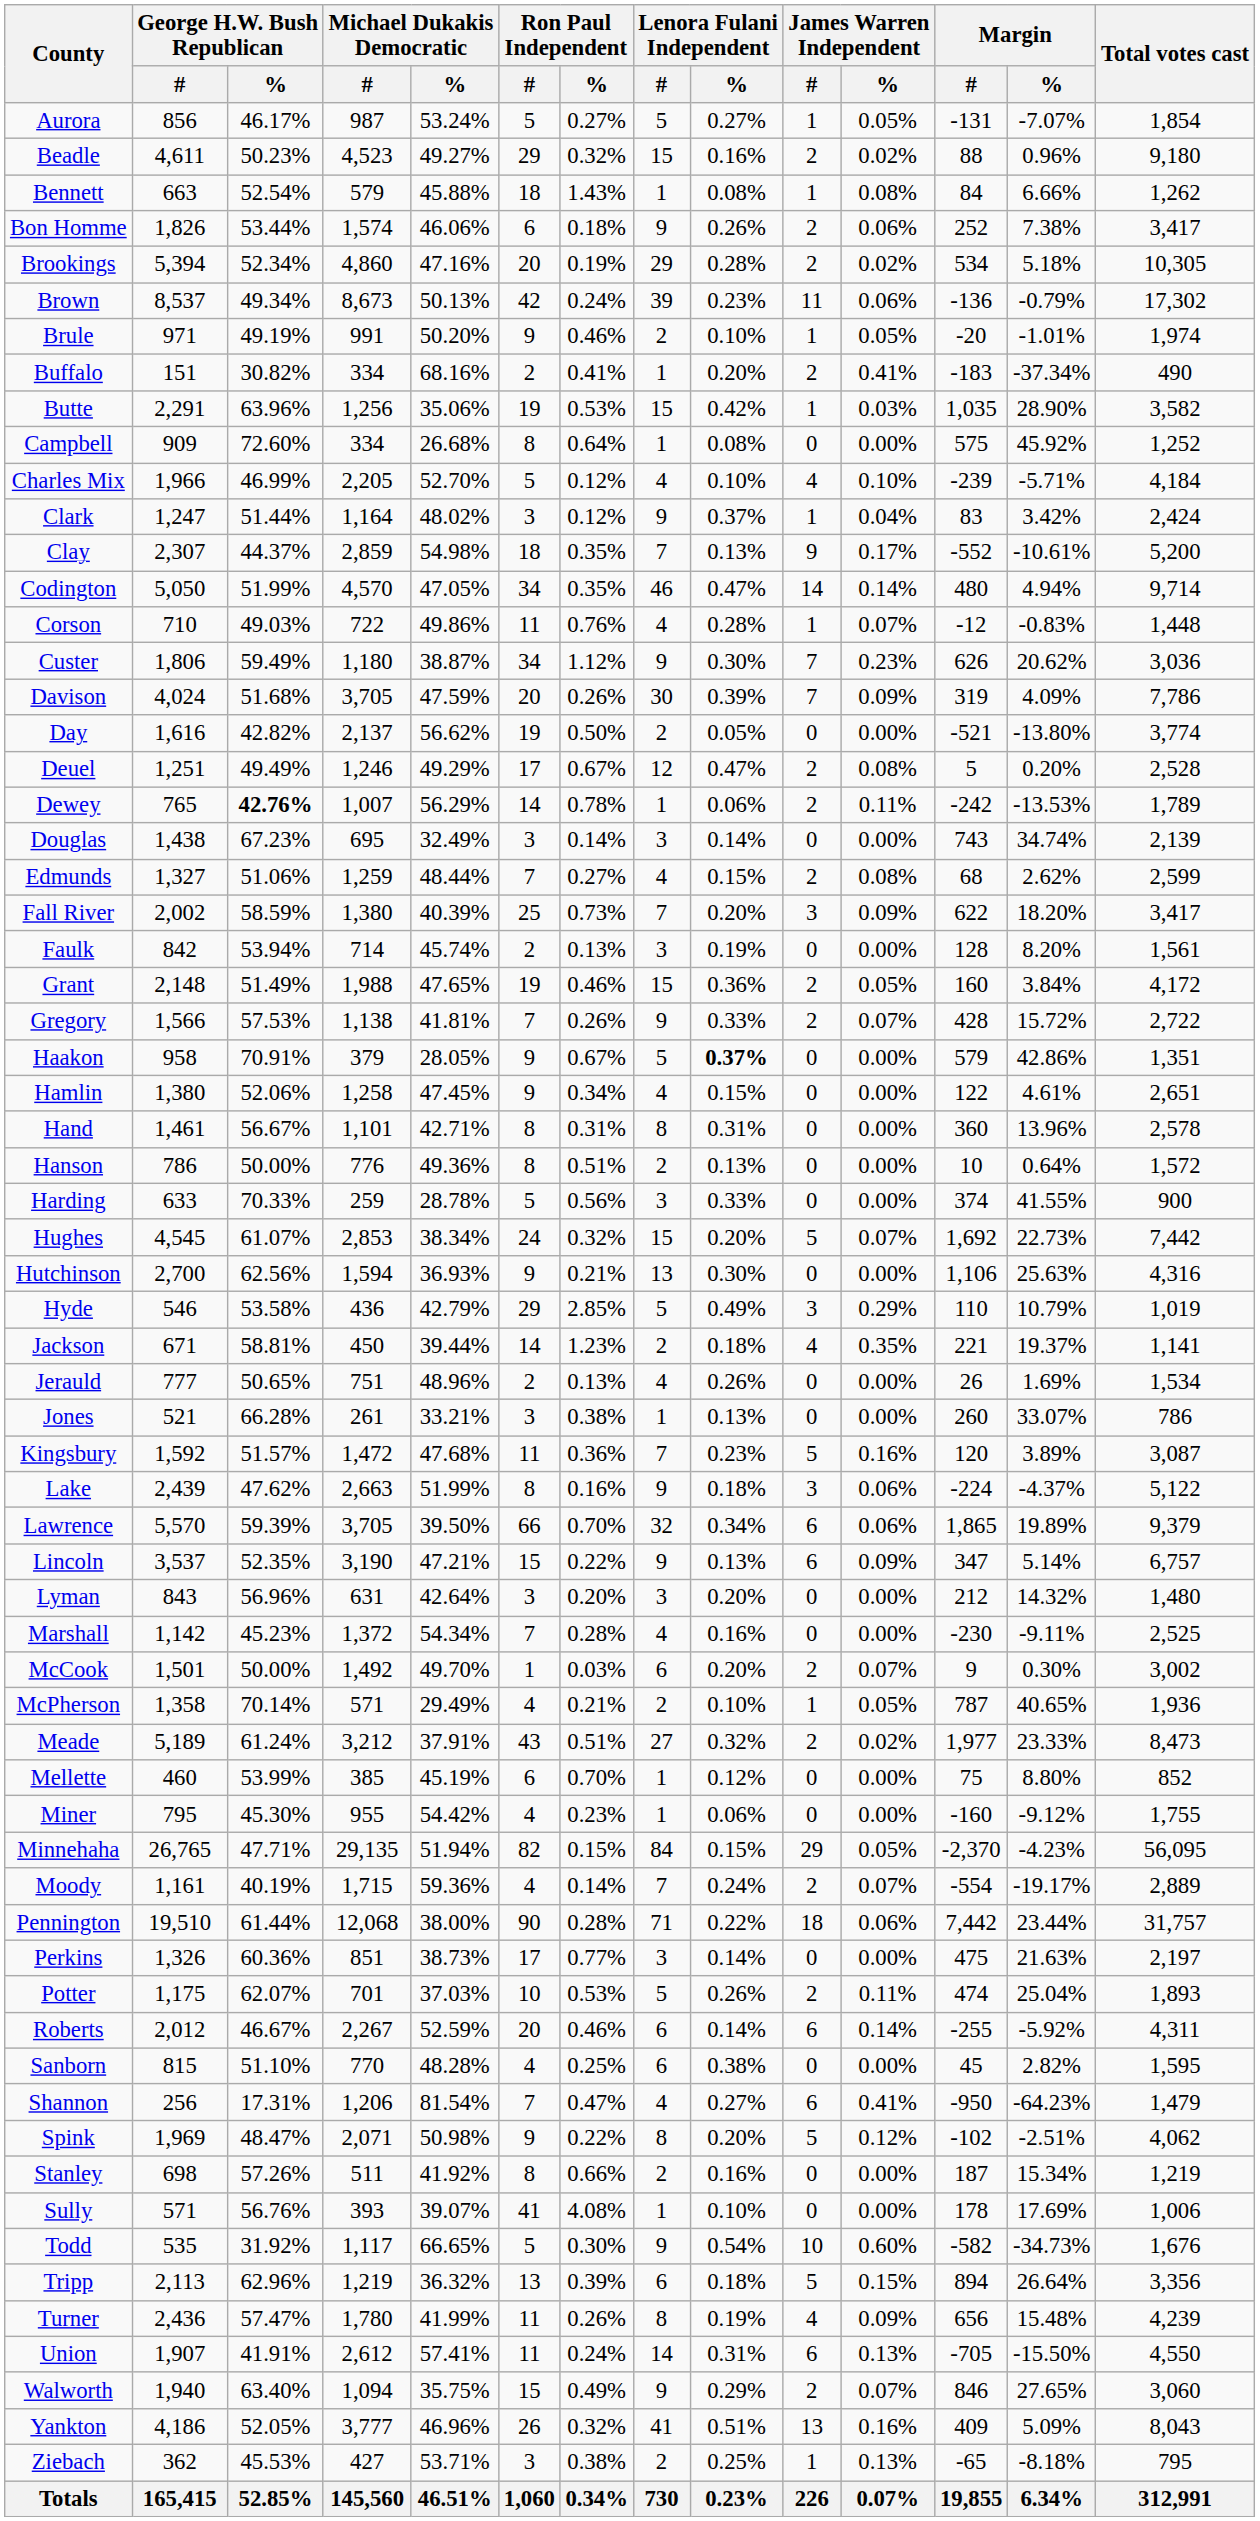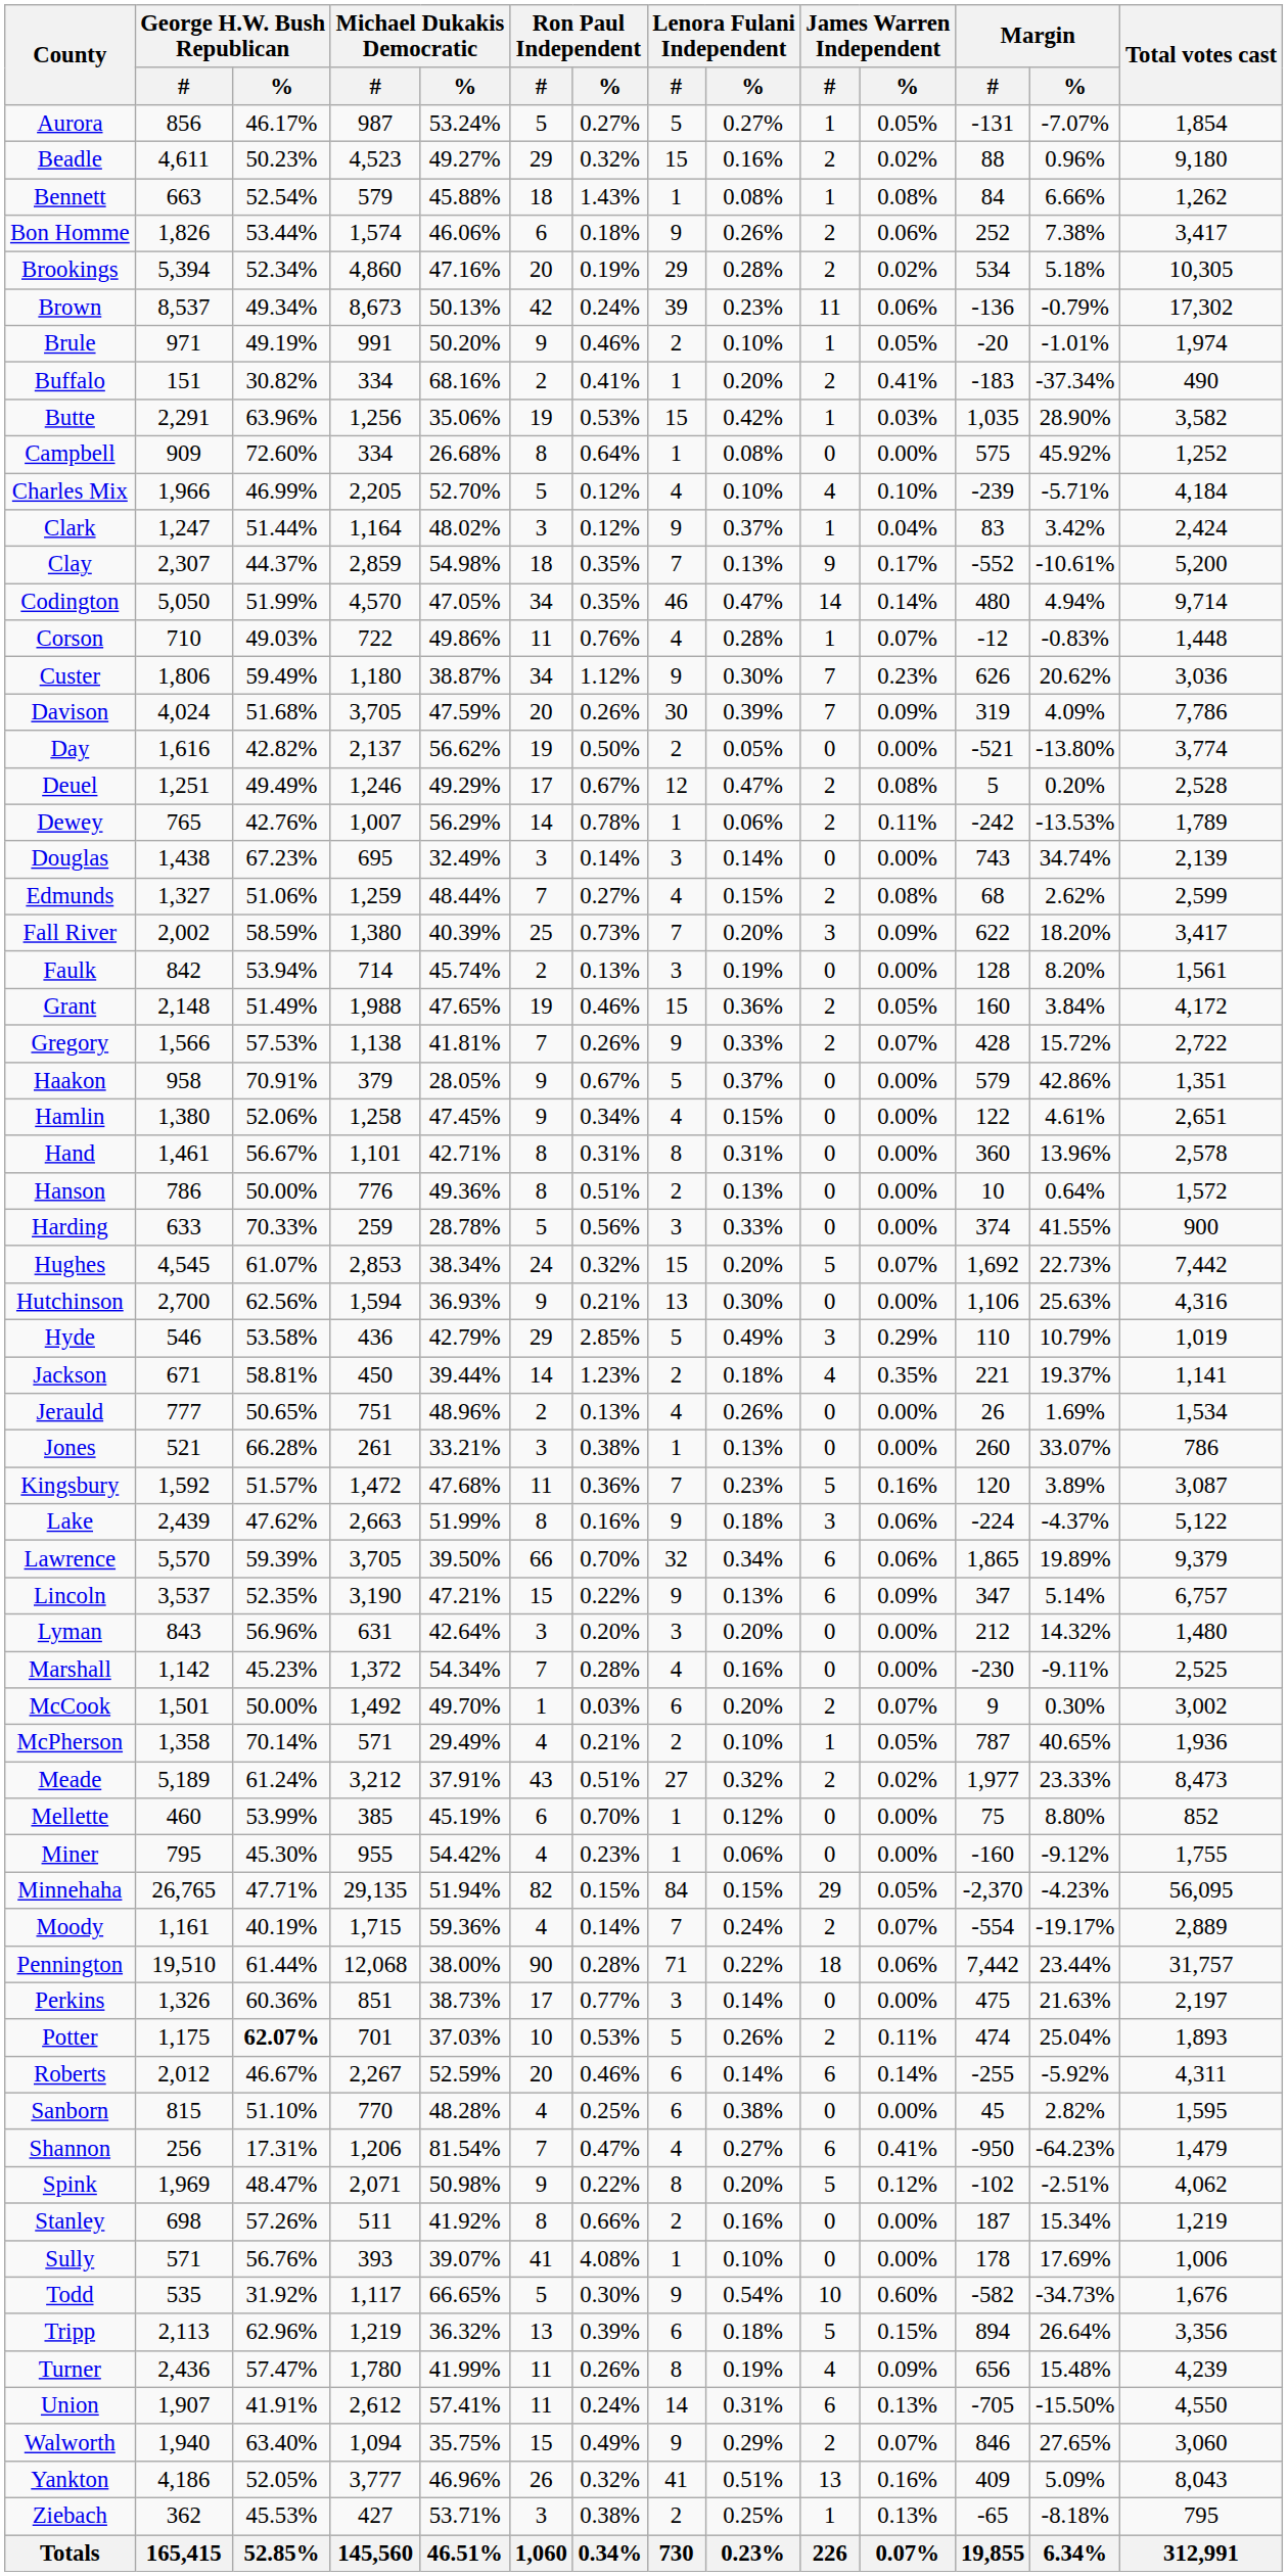Dewey | George H.W. Bush Republican / %: bold -> normal
Haakon | Lenora Fulani Independent / %: bold -> normal
Potter | George H.W. Bush Republican / %: normal -> bold
